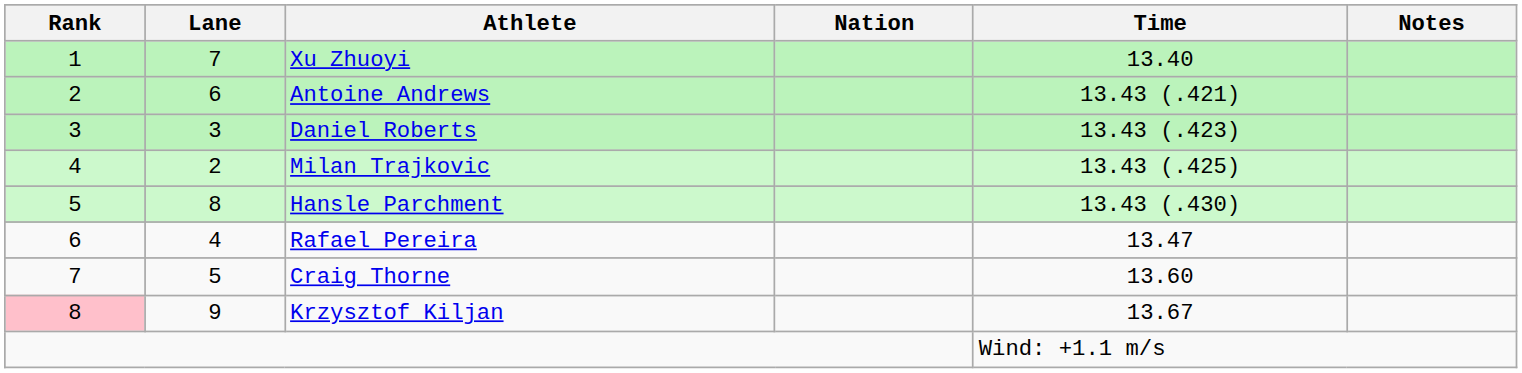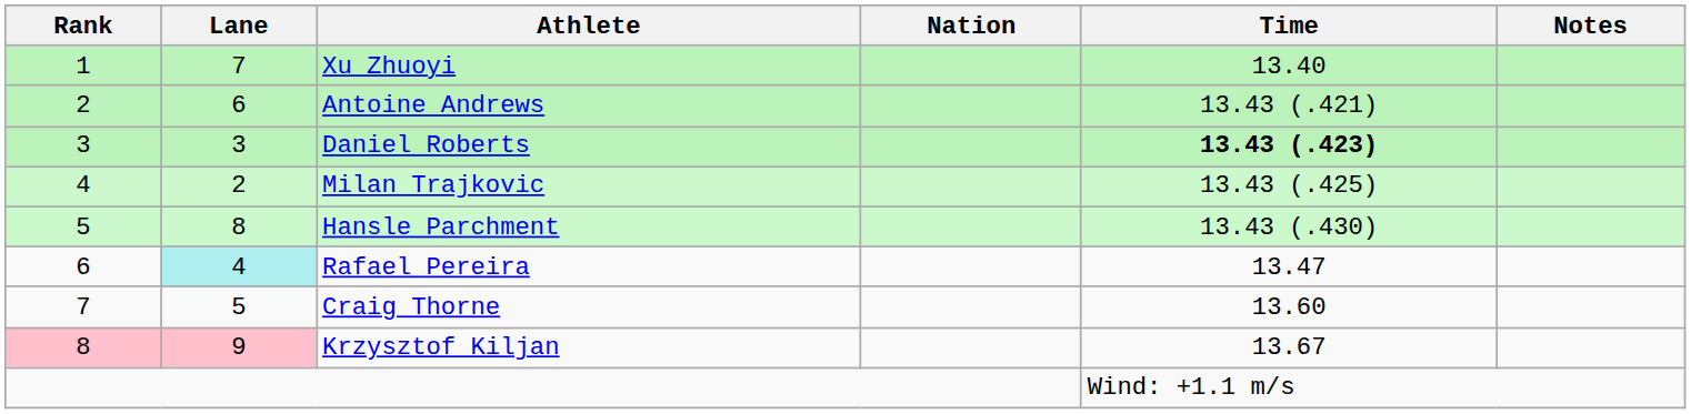Daniel Roberts | Time: normal -> bold
Rafael Pereira | Lane: no background -> paleturquoise background
Krzysztof Kiljan | Lane: no background -> pink background
